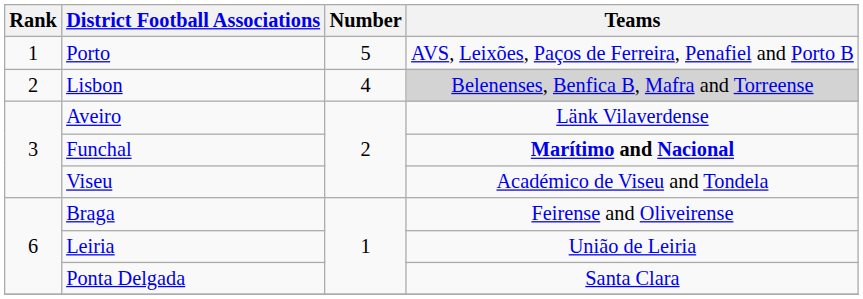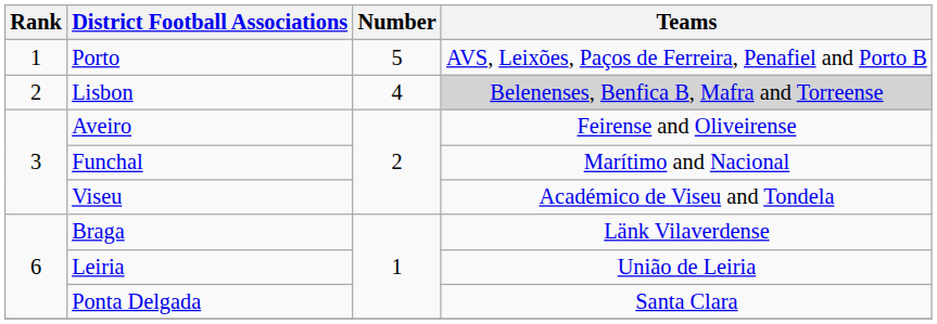Aveiro | Teams: Länk Vilaverdense -> Feirense and Oliveirense
Funchal | Teams: bold -> normal
Braga | Teams: Feirense and Oliveirense -> Länk Vilaverdense
